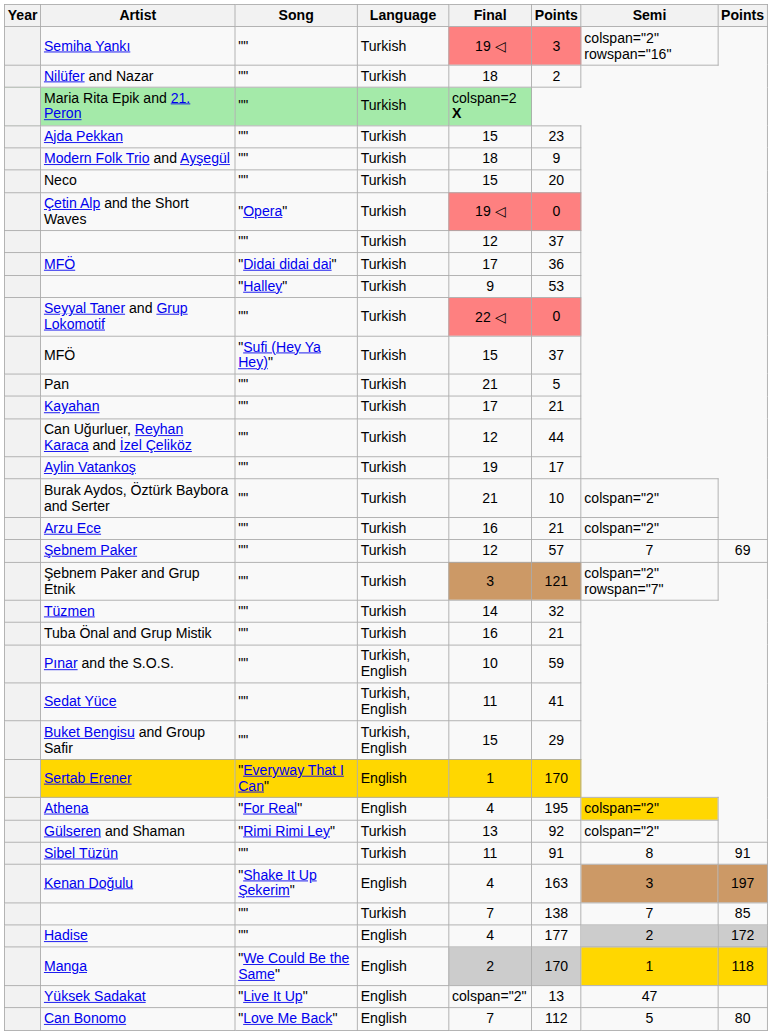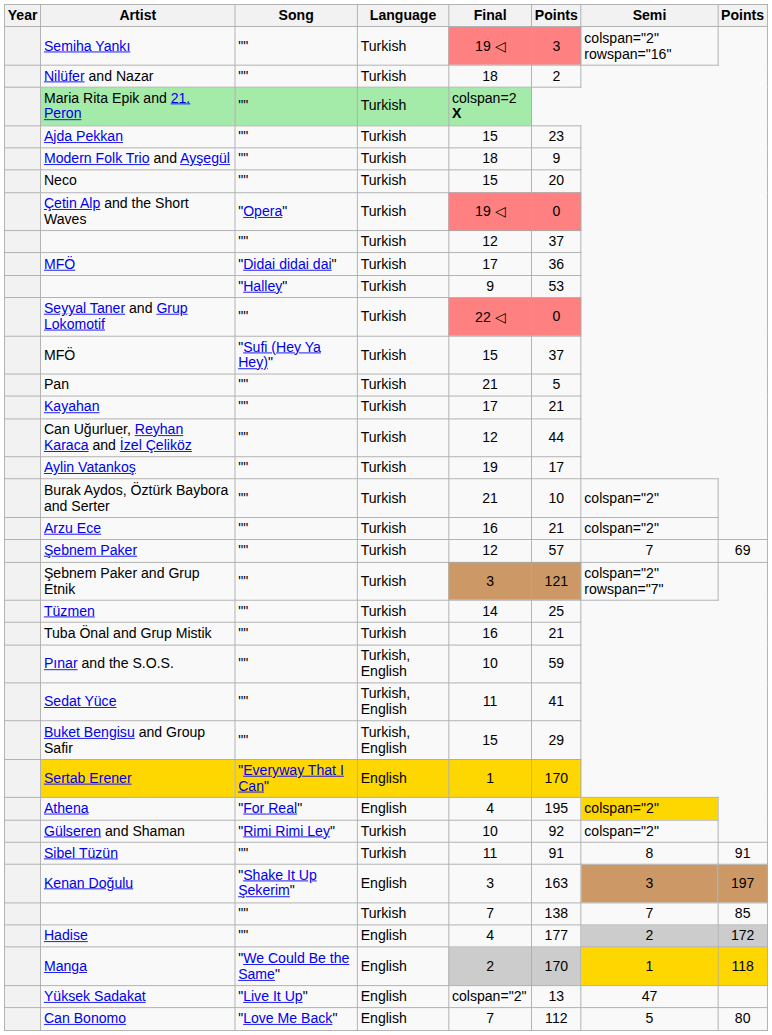Tüzmen | column 6: 32 -> 25
Gülseren and Shaman | Final: 13 -> 10
Kenan Doğulu | Final: 4 -> 3
